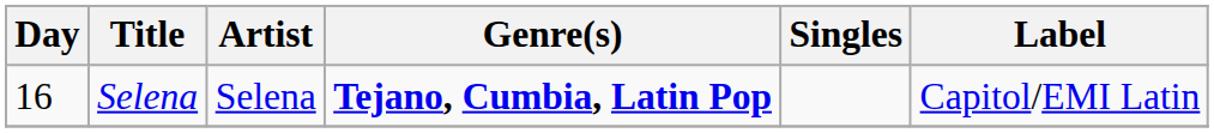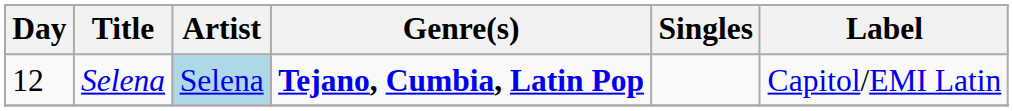row 2 | Day: 16 -> 12
row 2 | Artist: no background -> lightblue background
